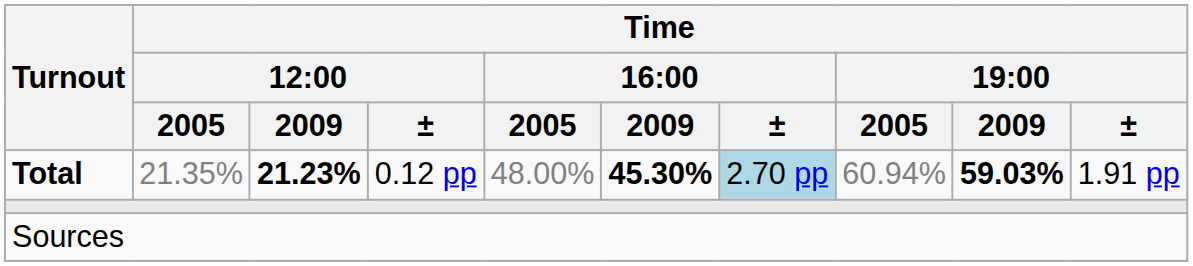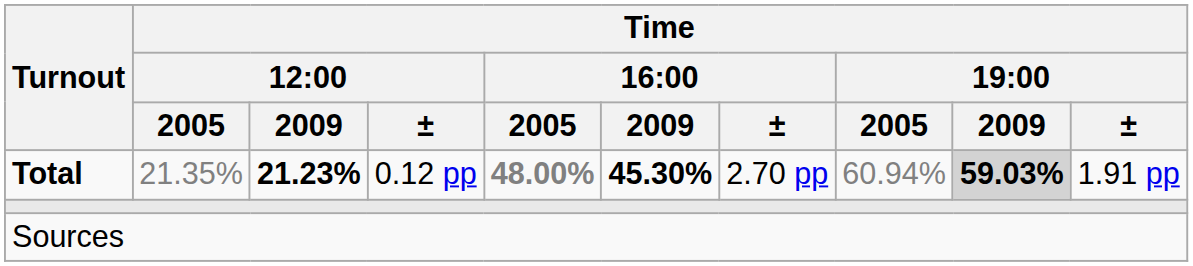Total | Time / 16:00 / 2005: normal -> bold
Total | Time / 16:00 / ±: lightblue background -> no background
Total | Time / 19:00 / 2009: no background -> lightgrey background
